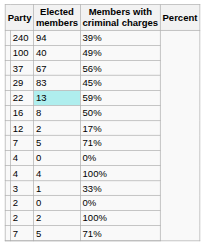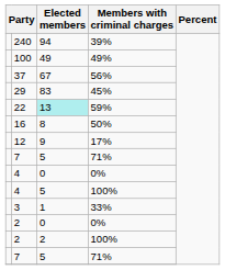100 | Elected members: 40 -> 49
12 | Elected members: 2 -> 9
4 / 100% | Elected members: 4 -> 5
